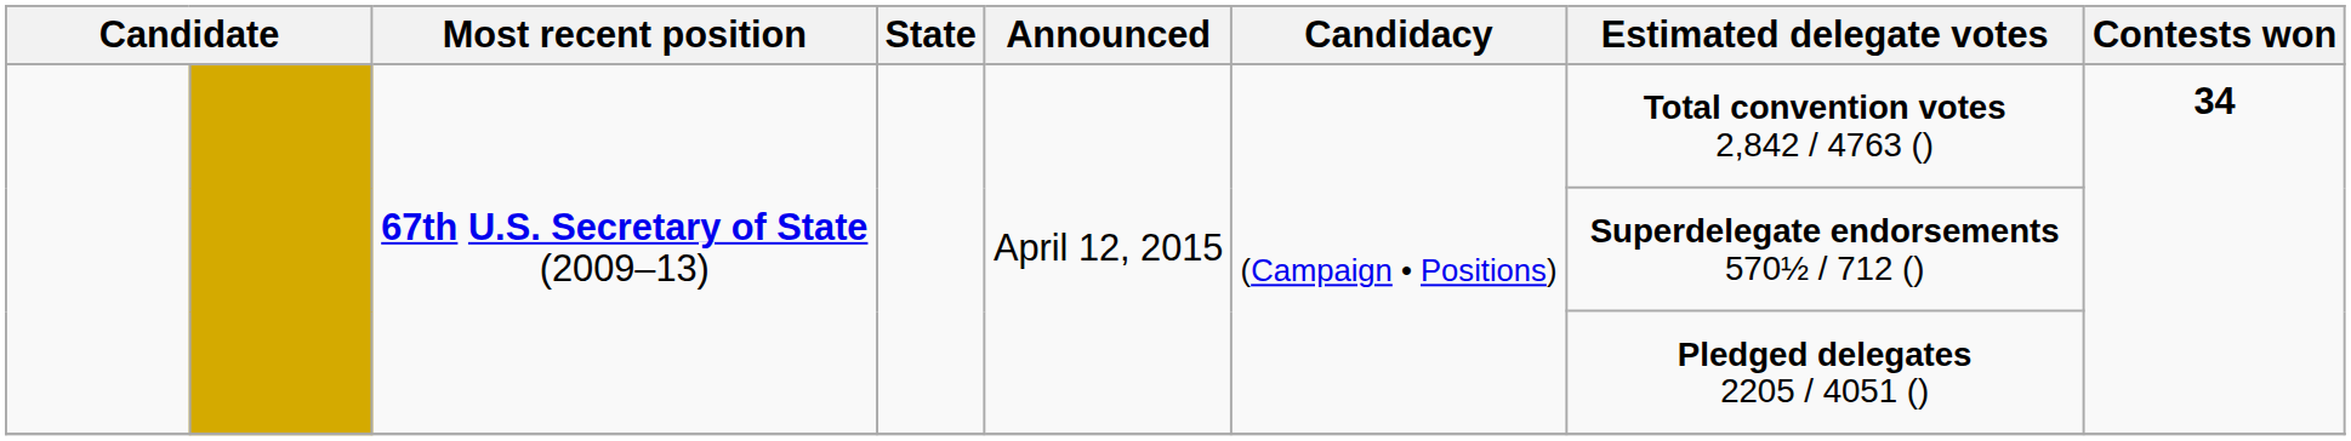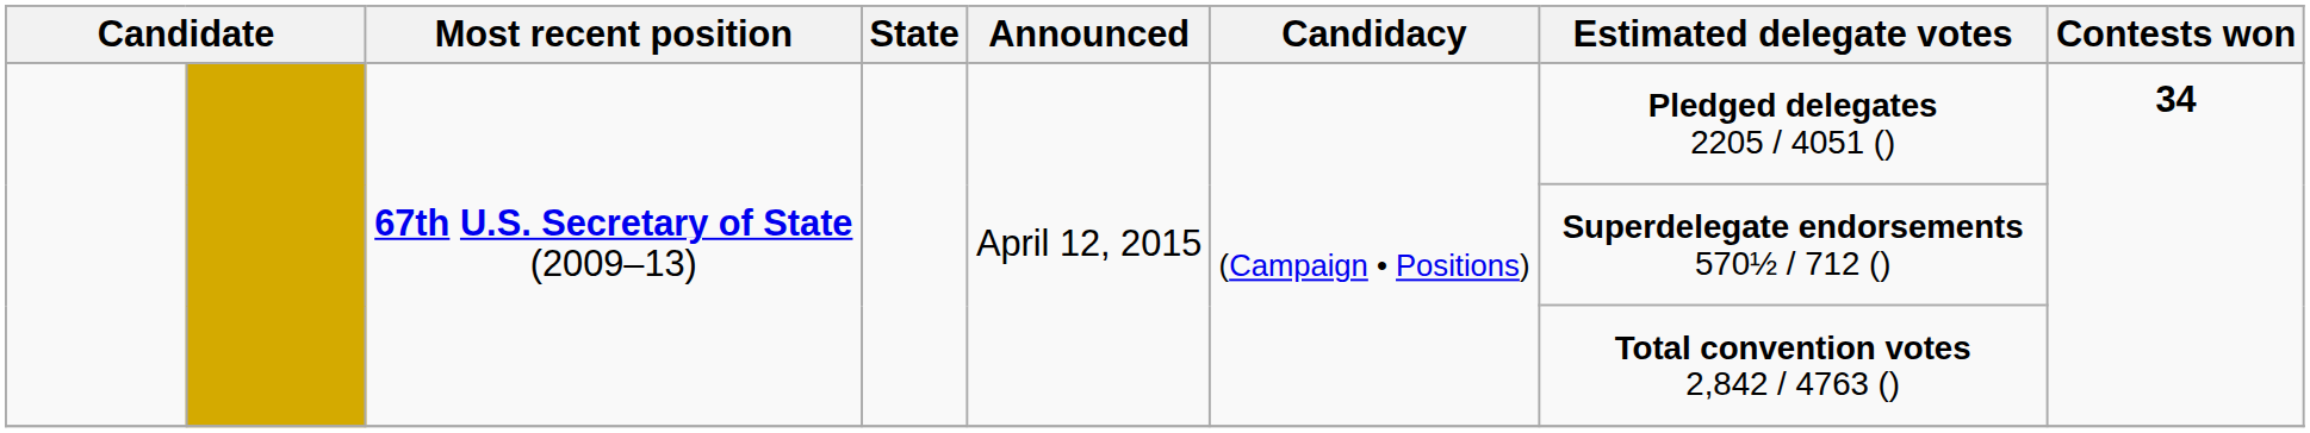row 2 | Estimated delegate votes: Total convention votes 2,842 / 4763 () -> Pledged delegates 2205 / 4051 ()
row 4 | Estimated delegate votes: Pledged delegates 2205 / 4051 () -> Total convention votes 2,842 / 4763 ()
